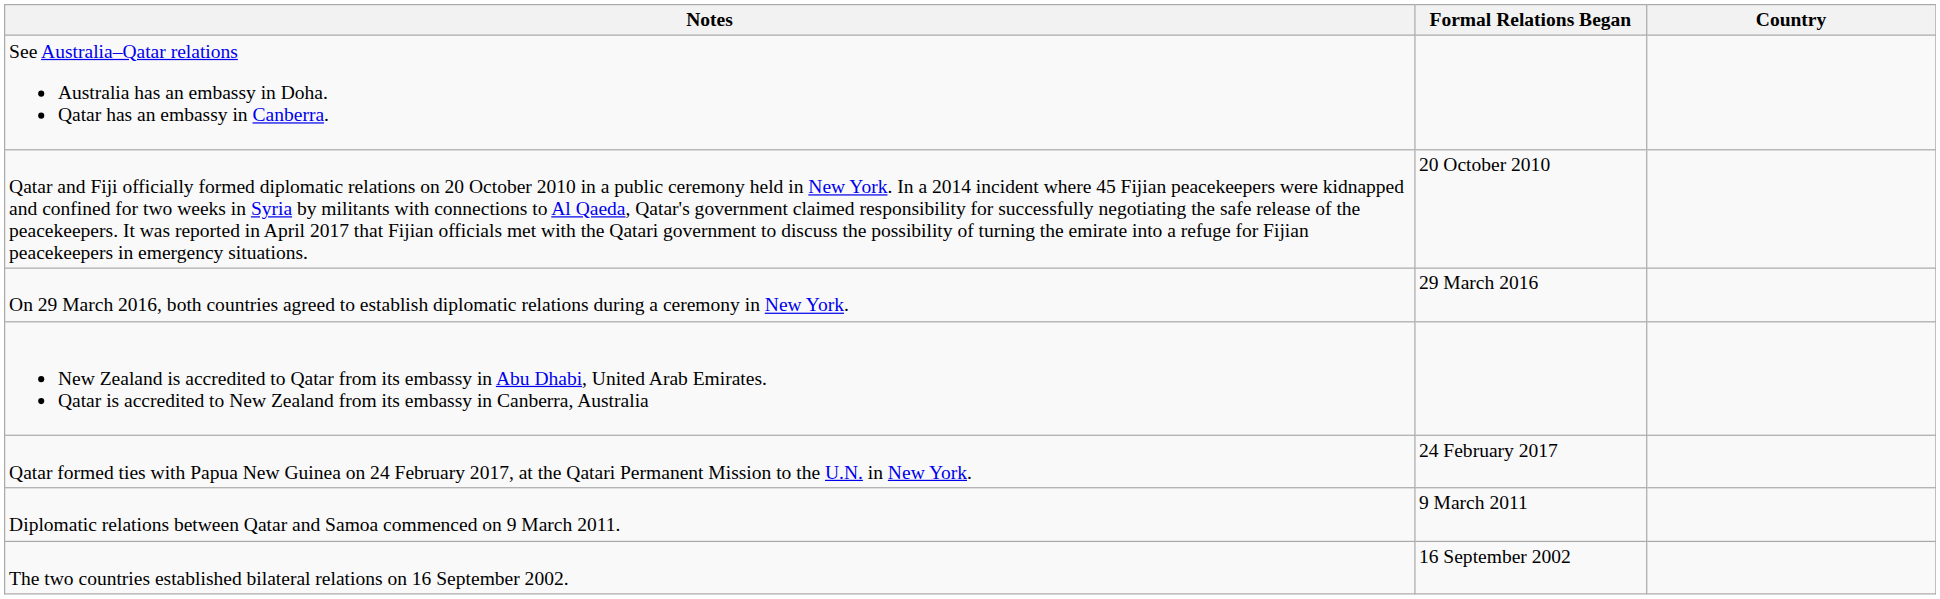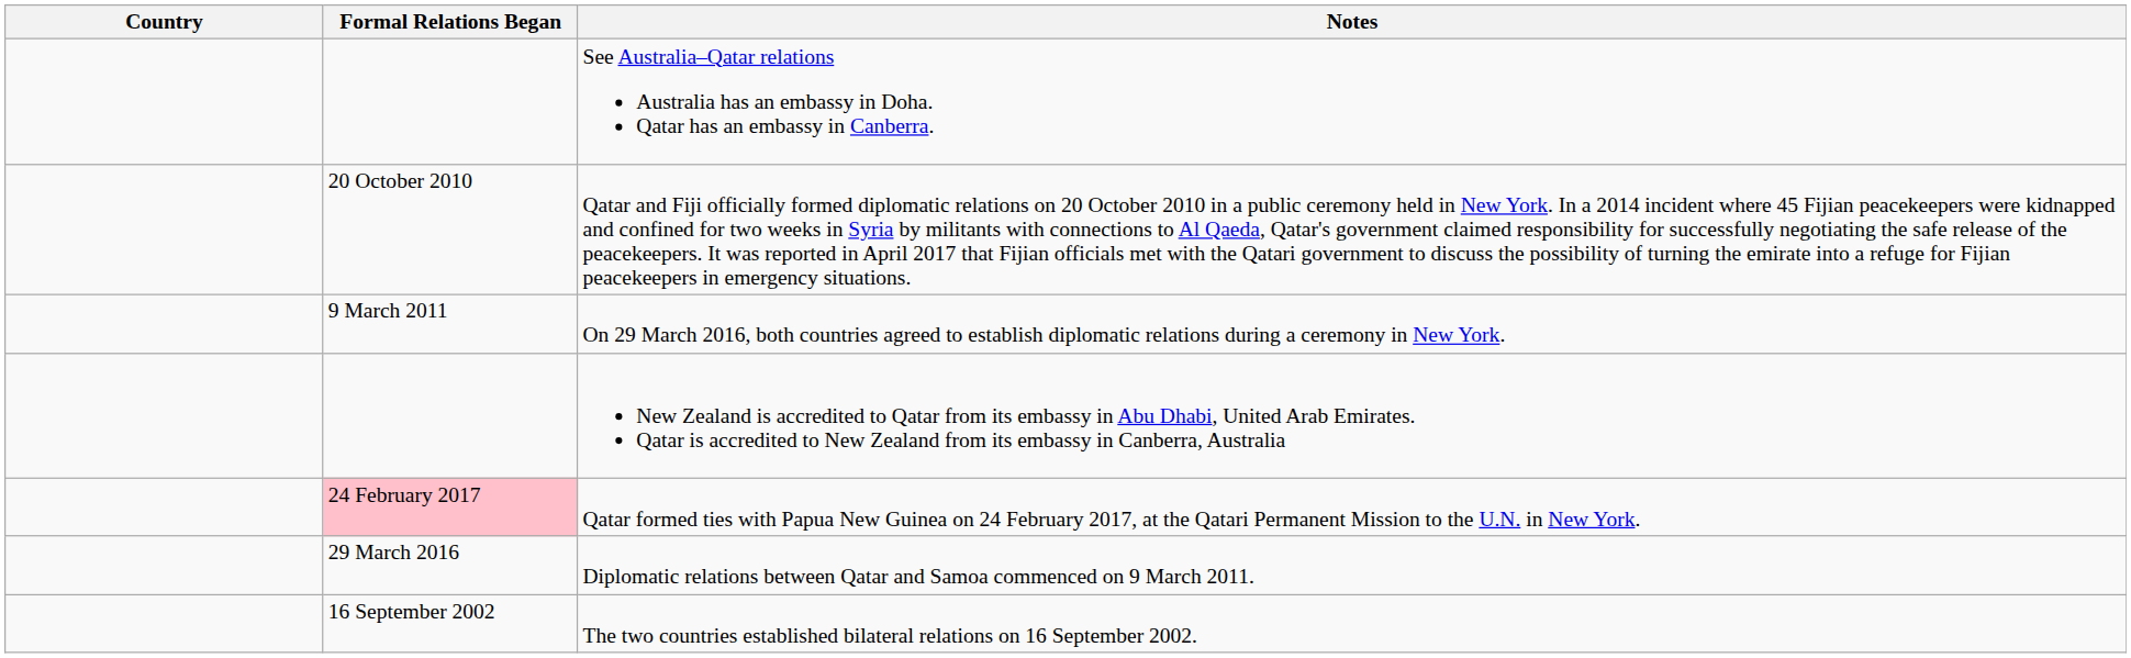columns swapped: Country <-> Notes
row 4 | Formal Relations Began: 29 March 2016 -> 9 March 2011
row 6 | Formal Relations Began: no background -> pink background
row 7 | Formal Relations Began: 9 March 2011 -> 29 March 2016
